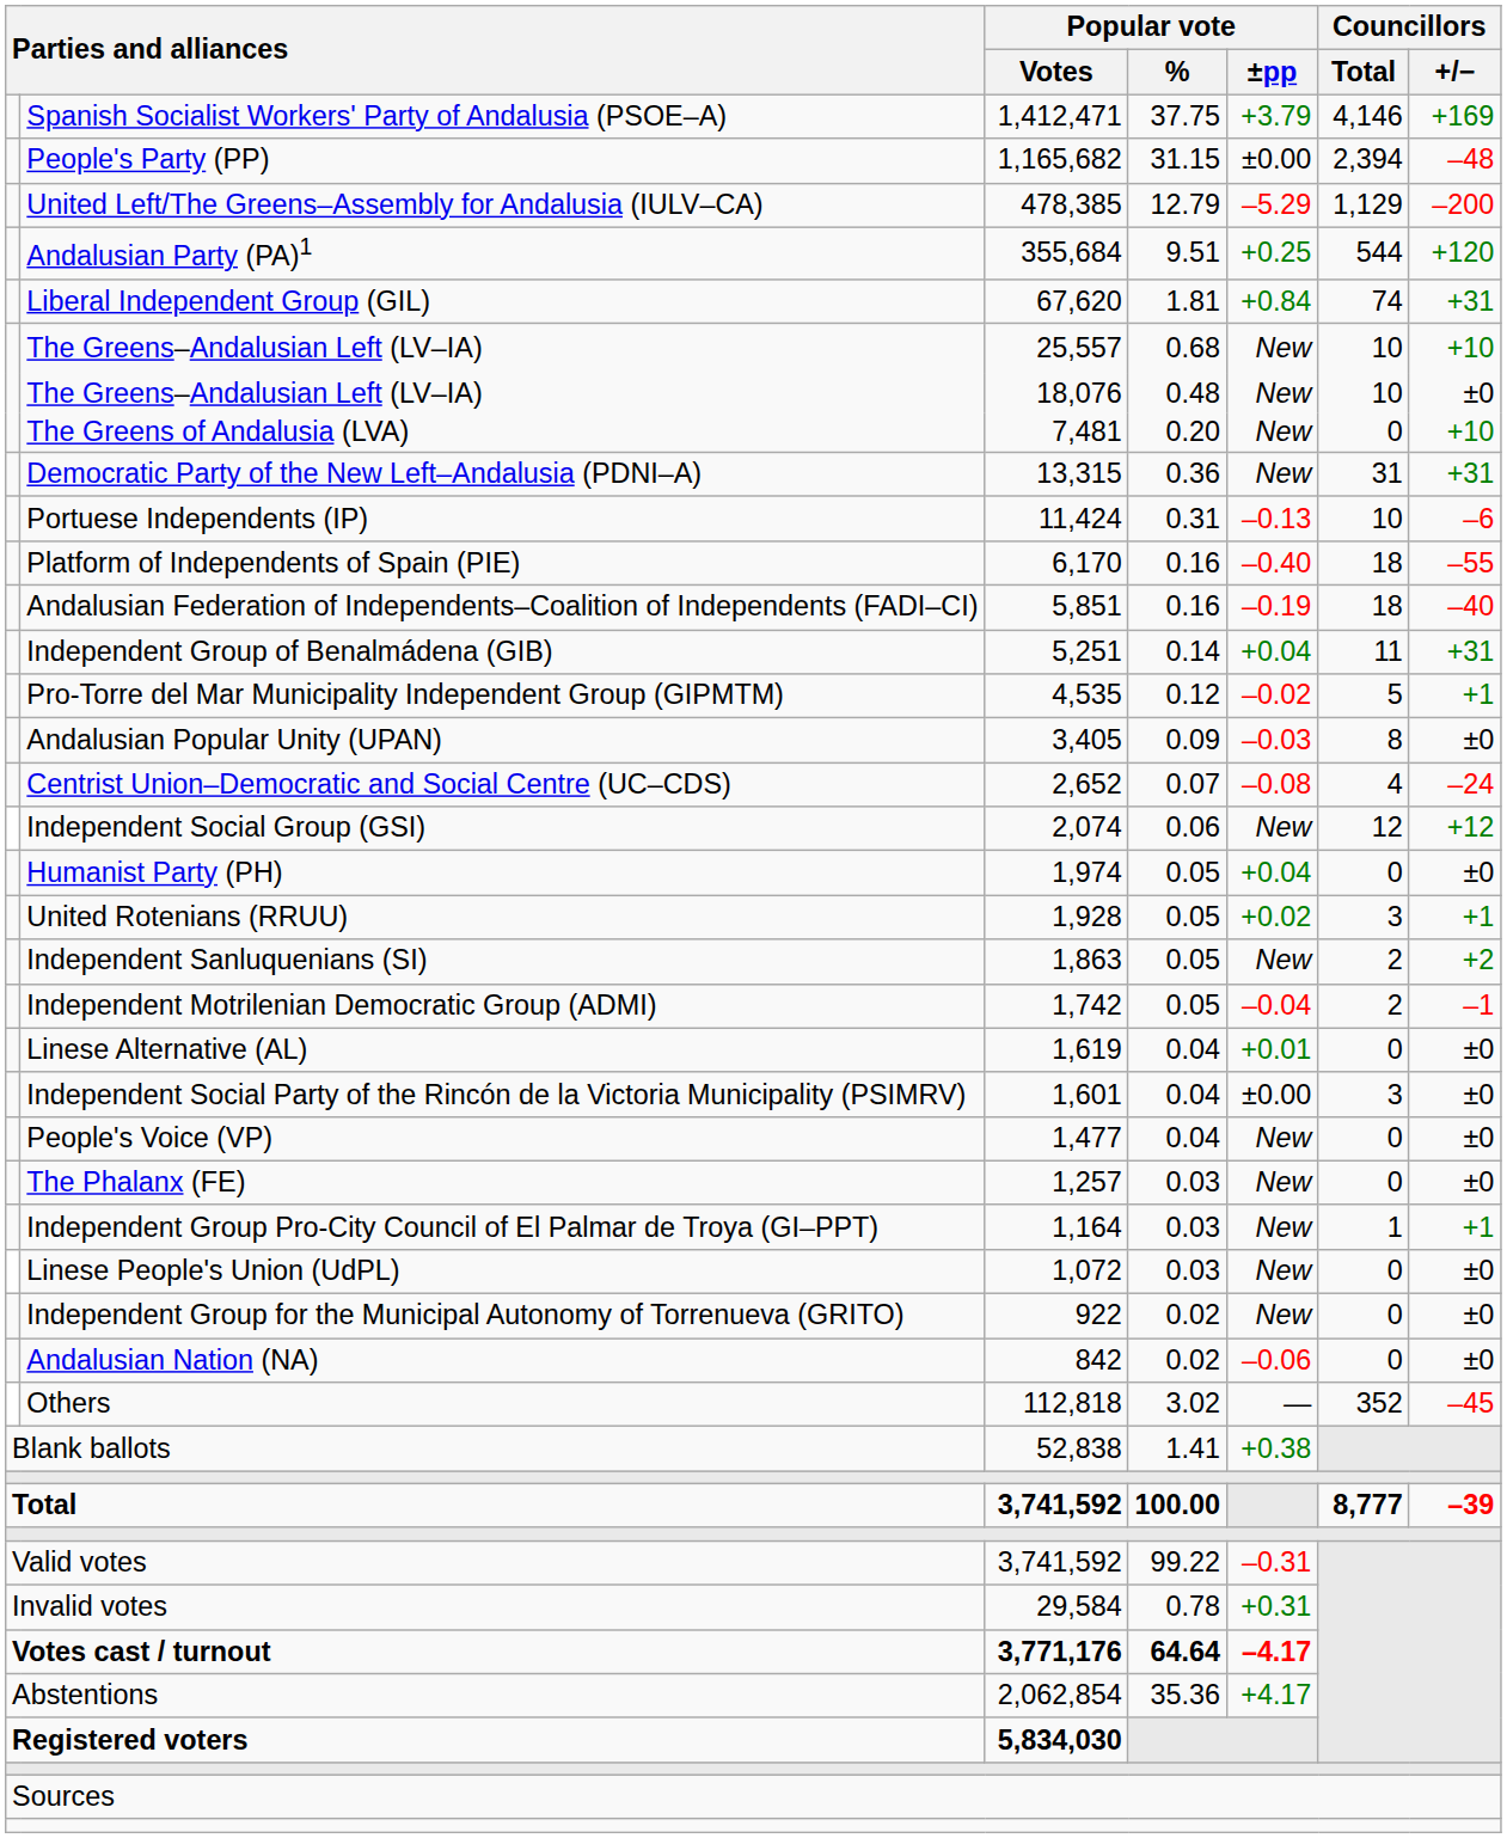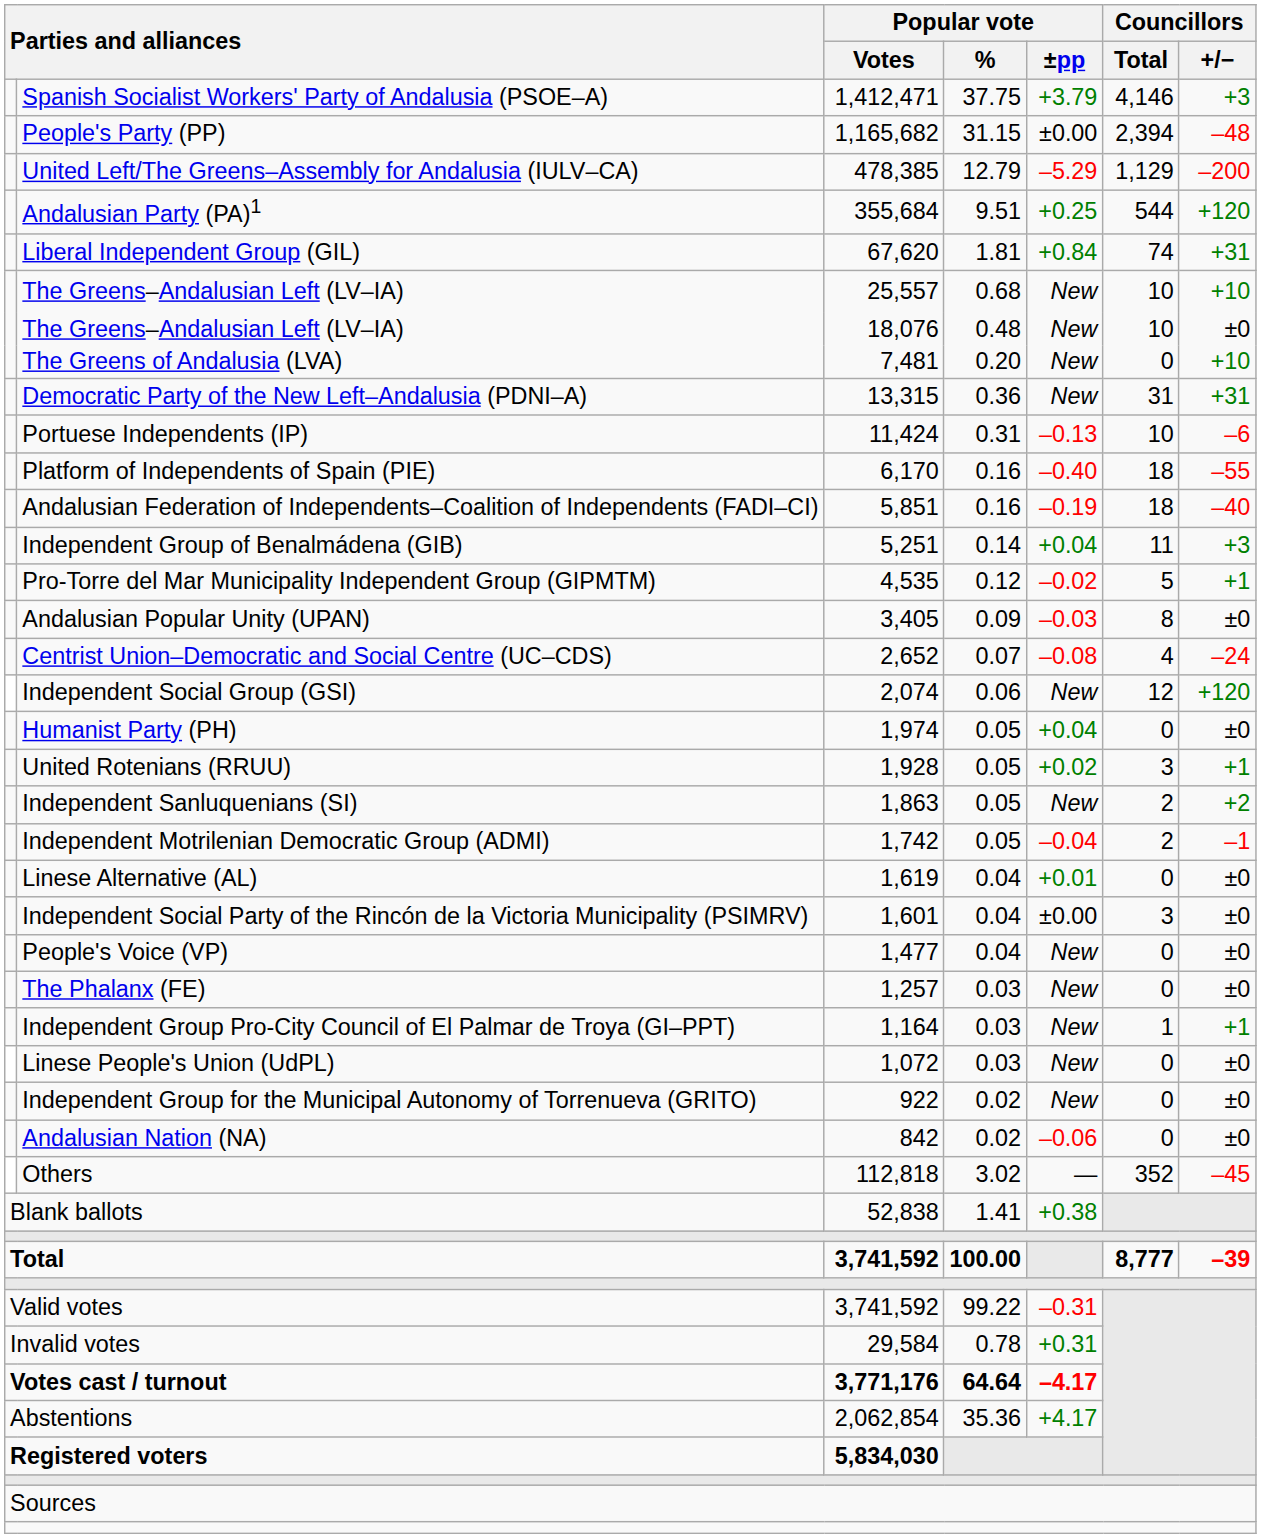Spanish Socialist Workers' Party of Andalusia (PSOE–A) | Councillors / +/−: +169 -> +3
Independent Group of Benalmádena (GIB) | Councillors / +/−: +31 -> +3
Independent Social Group (GSI) | Councillors / +/−: +12 -> +120
